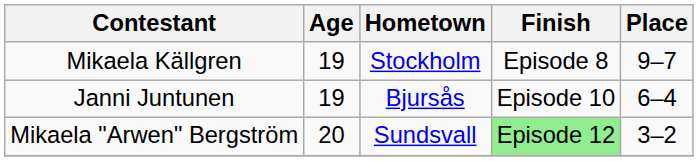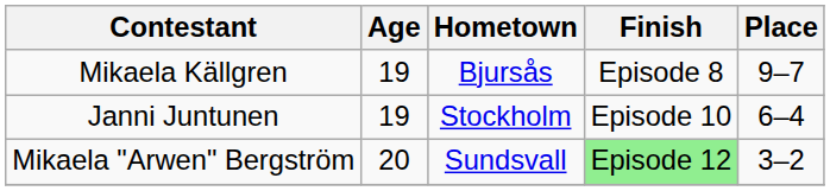Mikaela Källgren | Hometown: Stockholm -> Bjursås
Janni Juntunen | Hometown: Bjursås -> Stockholm
